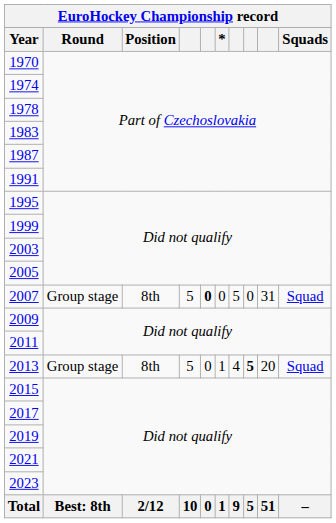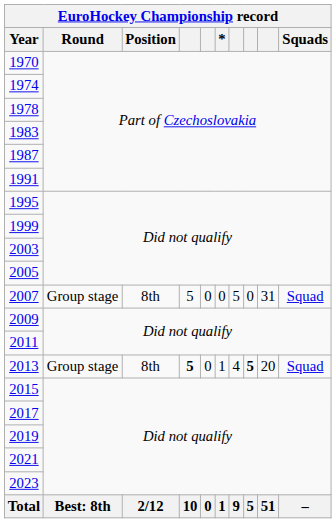2007 | column 5: bold -> normal
2013 | column 4: normal -> bold
